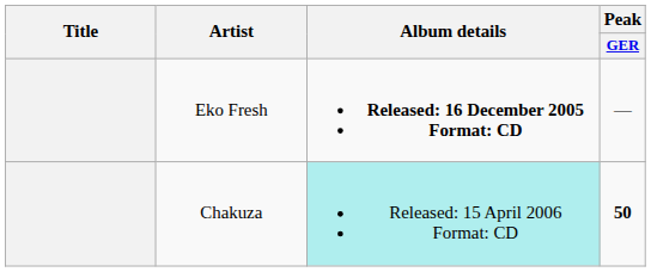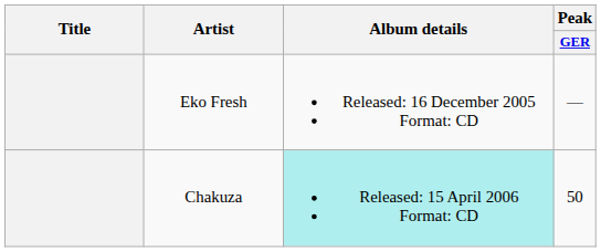Eko Fresh | Album details: bold -> normal
Chakuza | Peak / GER: bold -> normal
